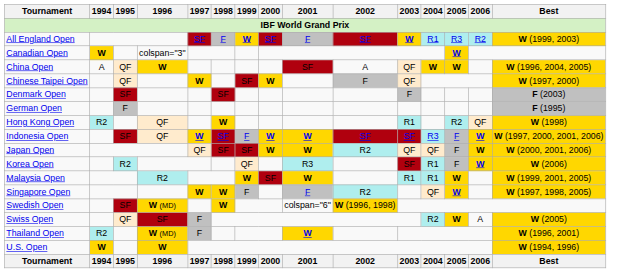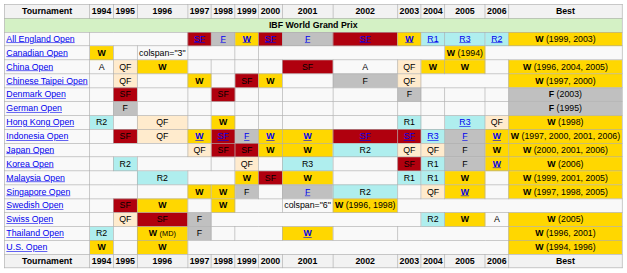Canadian Open | 2005: W -> W (1994)
Hong Kong Open | 2005: R2 -> R3
Swedish Open | 1996: W (MD) -> W
